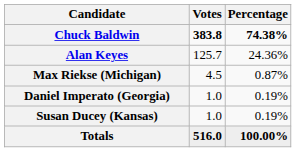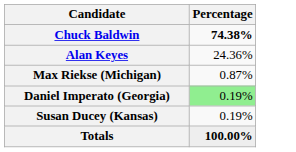- column: Votes | 383.8 | 125.7 | 4.5 | 1.0 | 1.0 | 516.0
Daniel Imperato (Georgia) | Percentage: no background -> lightgreen background
